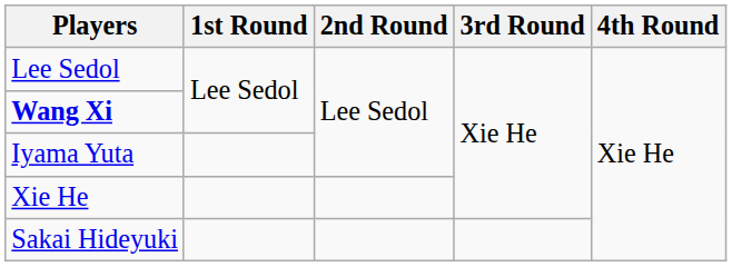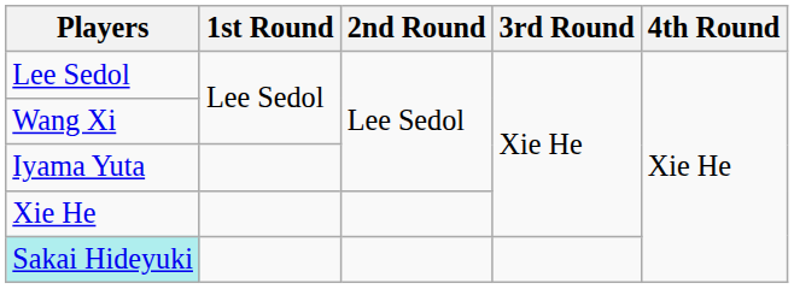Wang Xi | Players: bold -> normal
Sakai Hideyuki | Players: no background -> paleturquoise background
